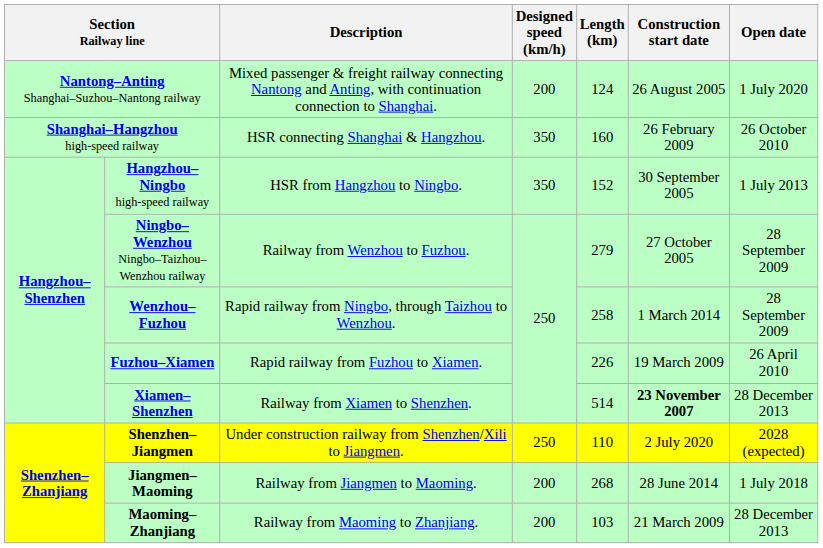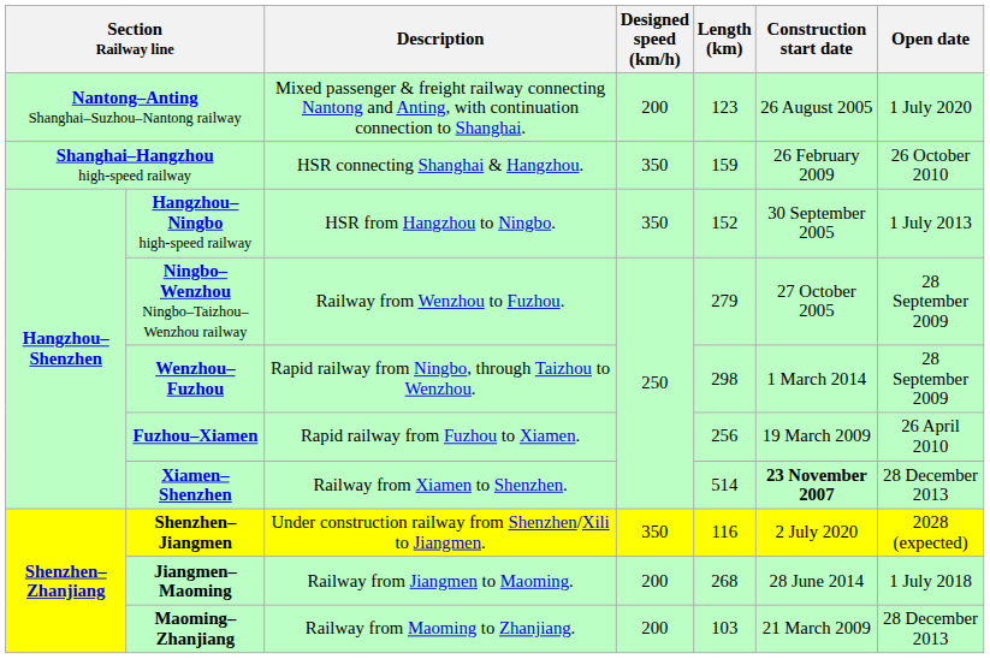Nantong–Anting Shanghai–Suzhou–Nantong railway | Length (km): 124 -> 123
Shanghai–Hangzhou high-speed railway | Length (km): 160 -> 159
Wenzhou–Fuzhou | Length (km): 258 -> 298
Fuzhou–Xiamen | Length (km): 226 -> 256
Shenzhen–Jiangmen | Designed speed (km/h): 250 -> 350
Shenzhen–Jiangmen | Length (km): 110 -> 116
